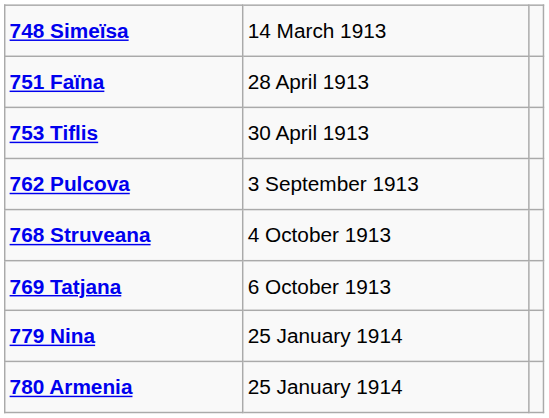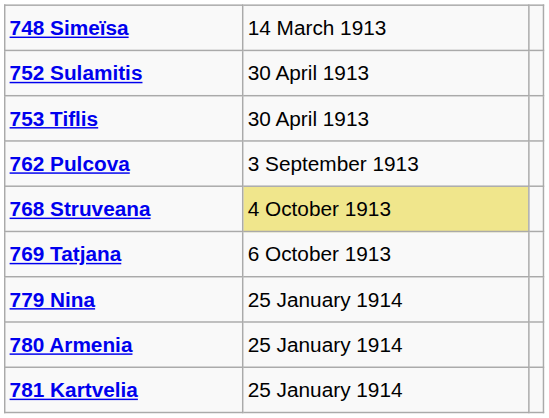- row: 751 Faïna | 28 April 1913
+ row: 752 Sulamitis | 30 April 1913
768 Struveana | column 2: no background -> khaki background
+ row: 781 Kartvelia | 25 January 1914
